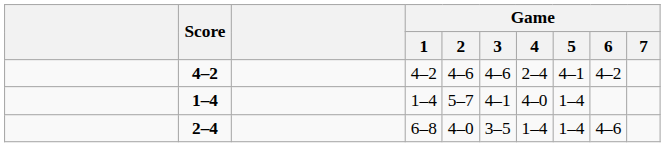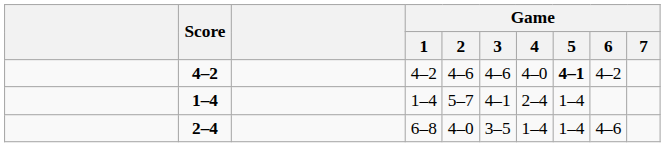row 3 | Game / 4: 2–4 -> 4–0
row 3 | Game / 5: normal -> bold
row 4 | Game / 4: 4–0 -> 2–4
